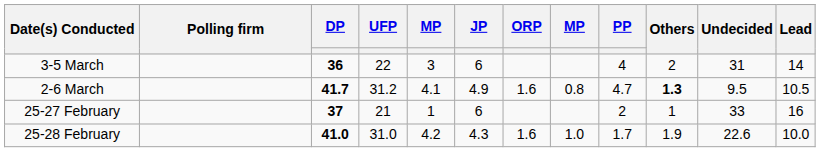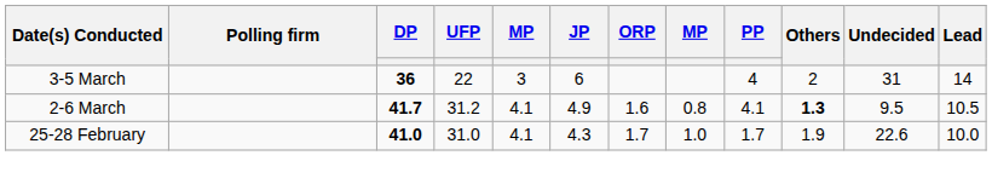2-6 March | PP: 4.7 -> 4.1
- row: 25-27 February | 37 | 21 | 1 | 6 | 2 | 1 | 33 | 16
25-28 February | column 5: 4.2 -> 4.1
25-28 February | ORP: 1.6 -> 1.7
